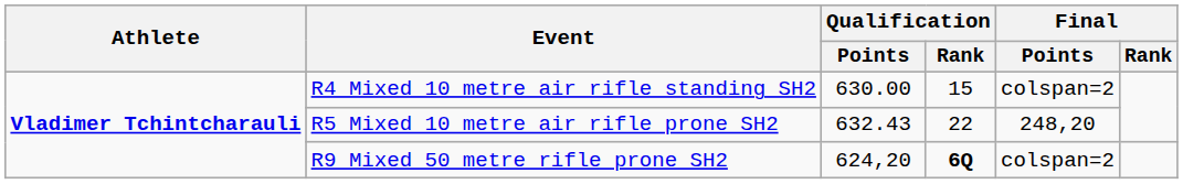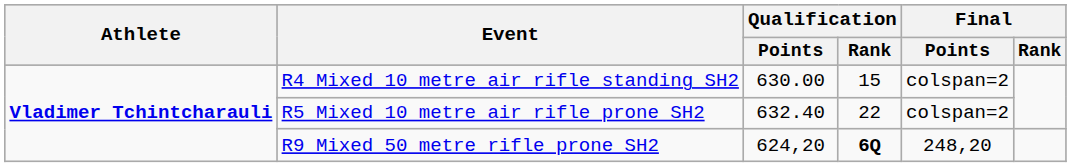R5 Mixed 10 metre air rifle prone SH2 | Qualification / Points: 632.43 -> 632.40
R5 Mixed 10 metre air rifle prone SH2 | Final / Points: 248,20 -> colspan=2
R9 Mixed 50 metre rifle prone SH2 | Final / Points: colspan=2 -> 248,20
